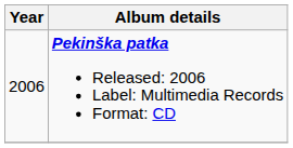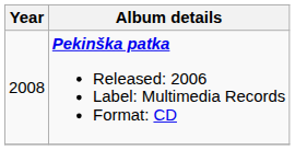row 2 | Year: 2006 -> 2008
